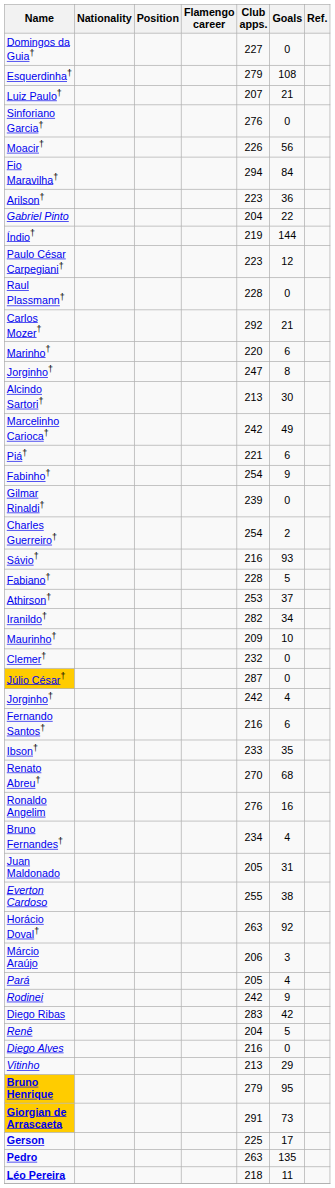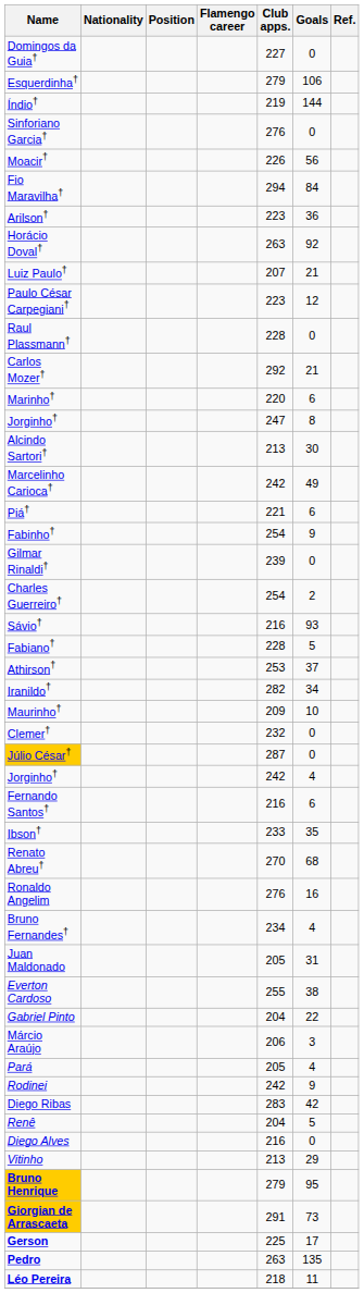Esquerdinha† | Goals: 108 -> 106
rows swapped: Índio† <-> Luiz Paulo†
rows swapped: Horácio Doval† <-> Gabriel Pinto
